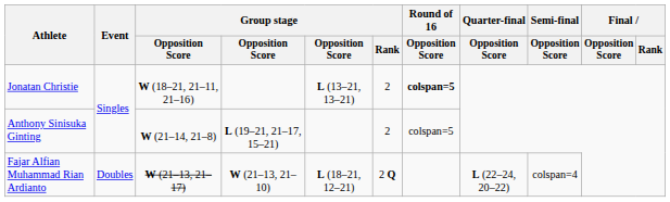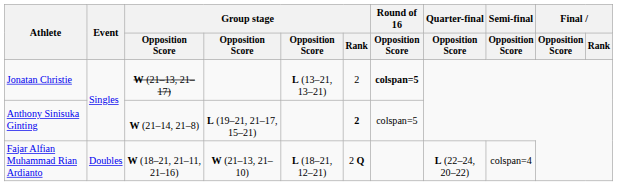Jonatan Christie | column 3: W (18–21, 21–11, 21–16) -> W (21–13, 21–17)
Anthony Sinisuka Ginting | Group stage / Rank: normal -> bold
Fajar Alfian Muhammad Rian Ardianto | column 3: W (21–13, 21–17) -> W (18–21, 21–11, 21–16)
